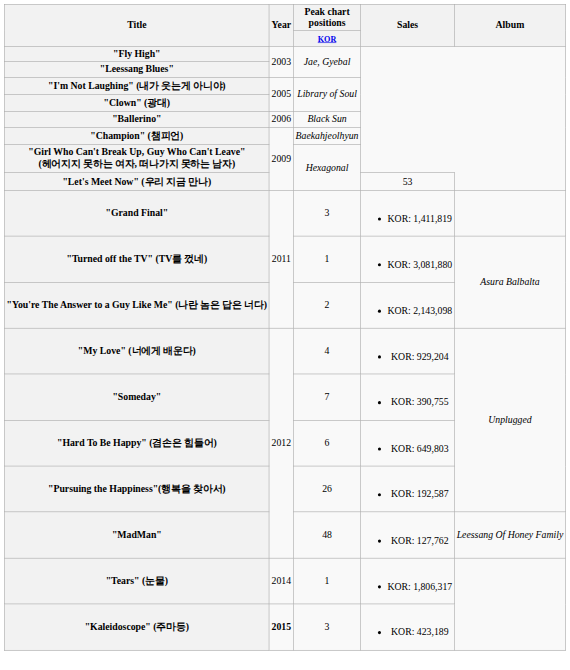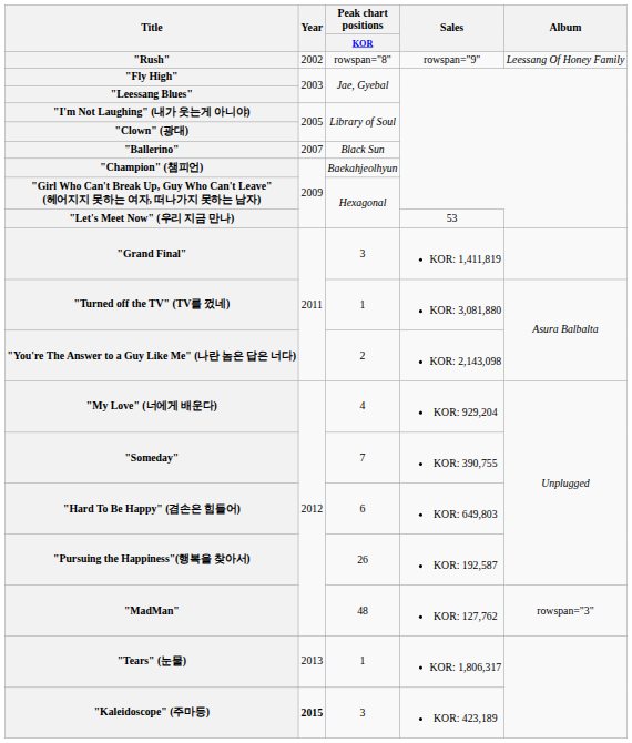+ row: "Rush" | 2002 | rowspan="8" | rowspan="9" | Leessang Of Honey Family
"Ballerino" | Year: 2006 -> 2007
"MadMan" | Album: Leessang Of Honey Family -> rowspan="3"
"Tears" (눈물) | Year: 2014 -> 2013
